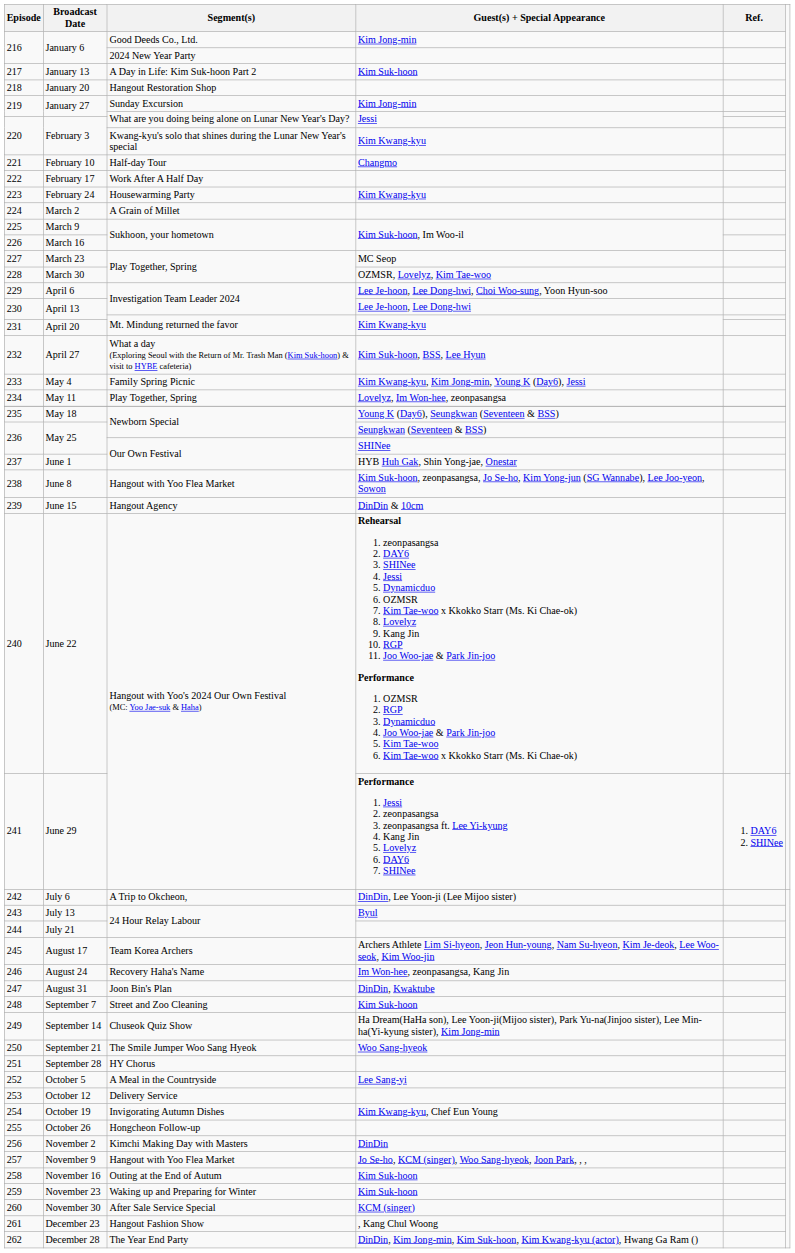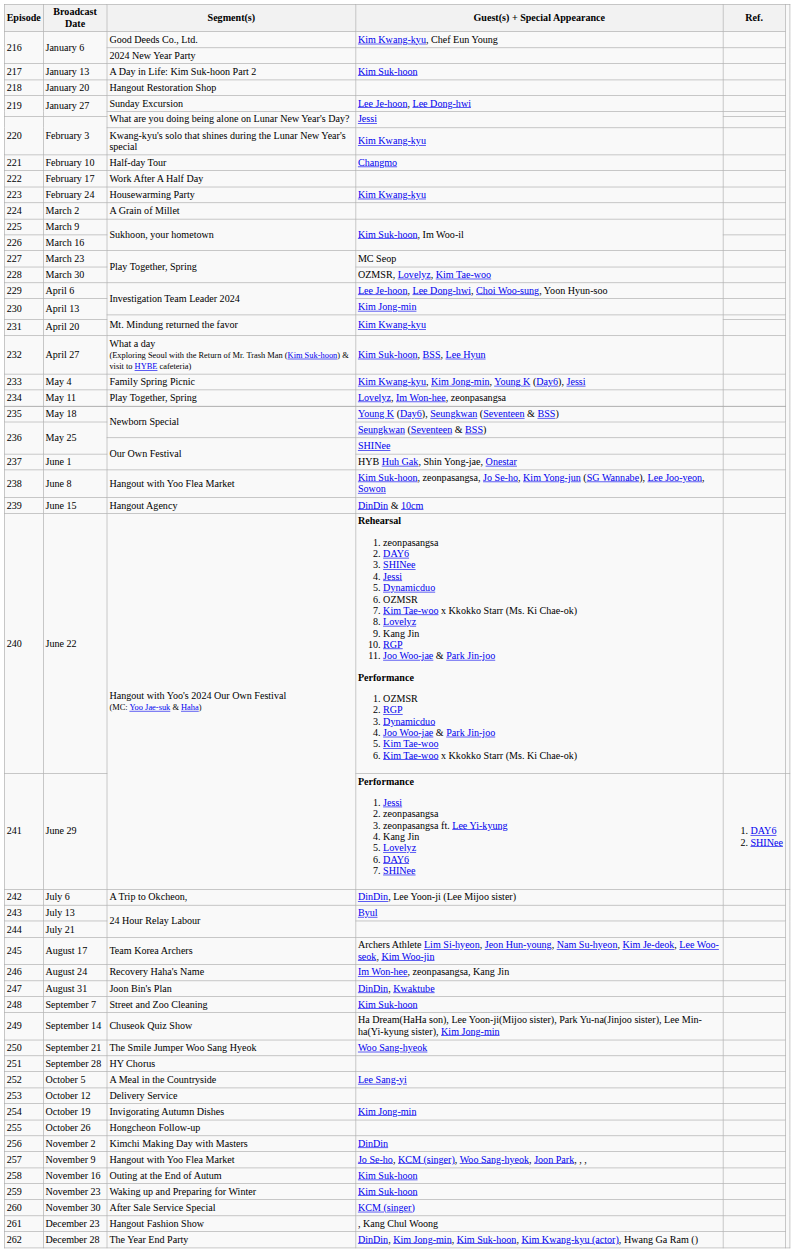January 6 / Good Deeds Co., Ltd. | Guest(s) + Special Appearance: Kim Jong-min -> Kim Kwang-kyu, Chef Eun Young
January 27 / Sunday Excursion | Guest(s) + Special Appearance: Kim Jong-min -> Lee Je-hoon, Lee Dong-hwi
April 13 / Investigation Team Leader 2024 | Guest(s) + Special Appearance: Lee Je-hoon, Lee Dong-hwi -> Kim Jong-min
October 19 | Guest(s) + Special Appearance: Kim Kwang-kyu, Chef Eun Young -> Kim Jong-min
